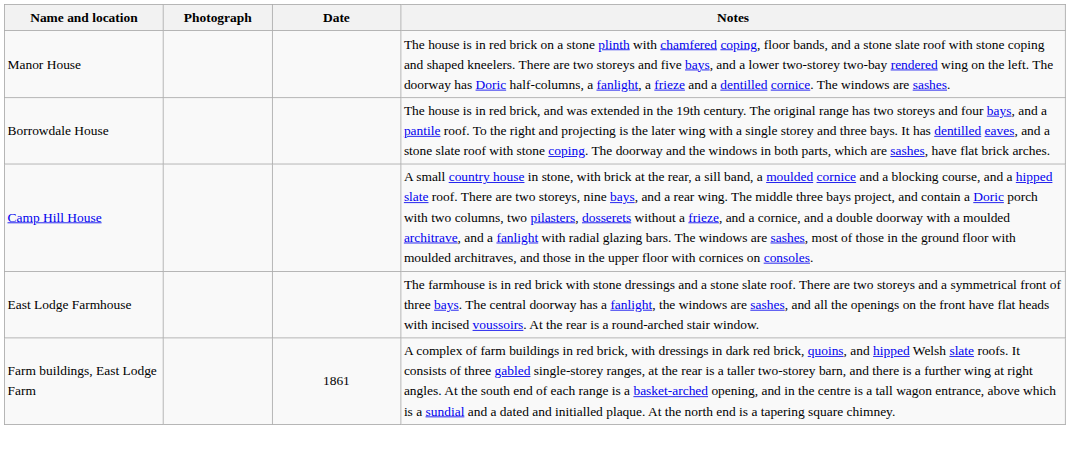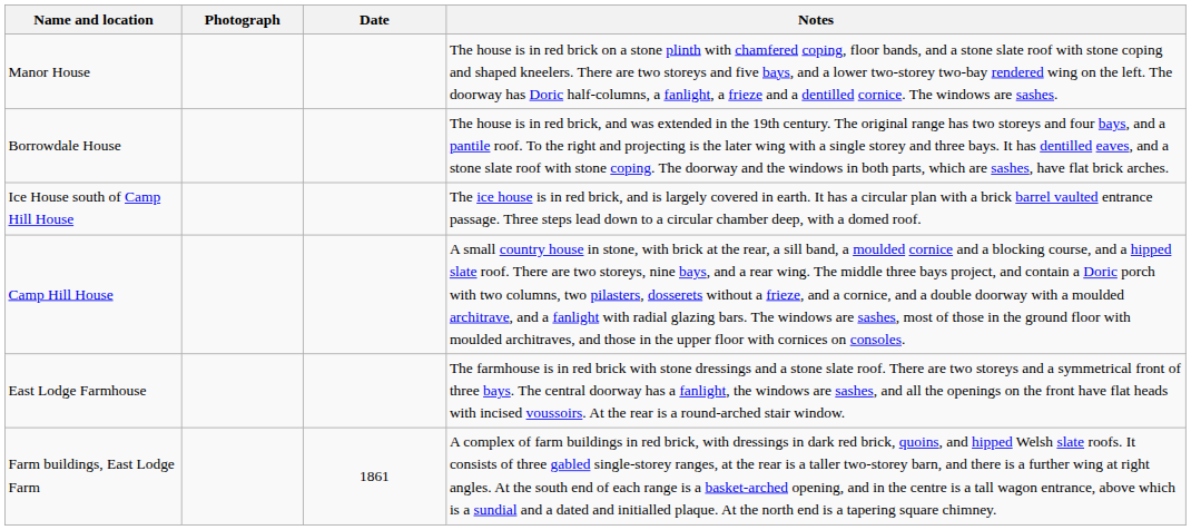+ row: Ice House south of Camp Hill House | The ice house is in red brick, and is largely covered in earth. It has a circular plan with a brick barrel vaulted entrance passage. Three steps lead down to a circular chamber deep, with a domed roof.
